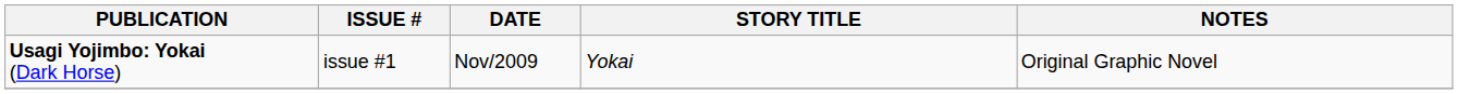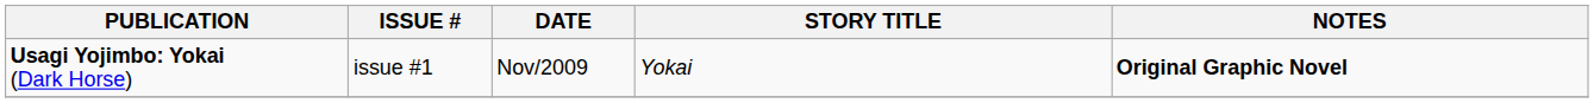Usagi Yojimbo: Yokai (Dark Horse) | NOTES: normal -> bold
